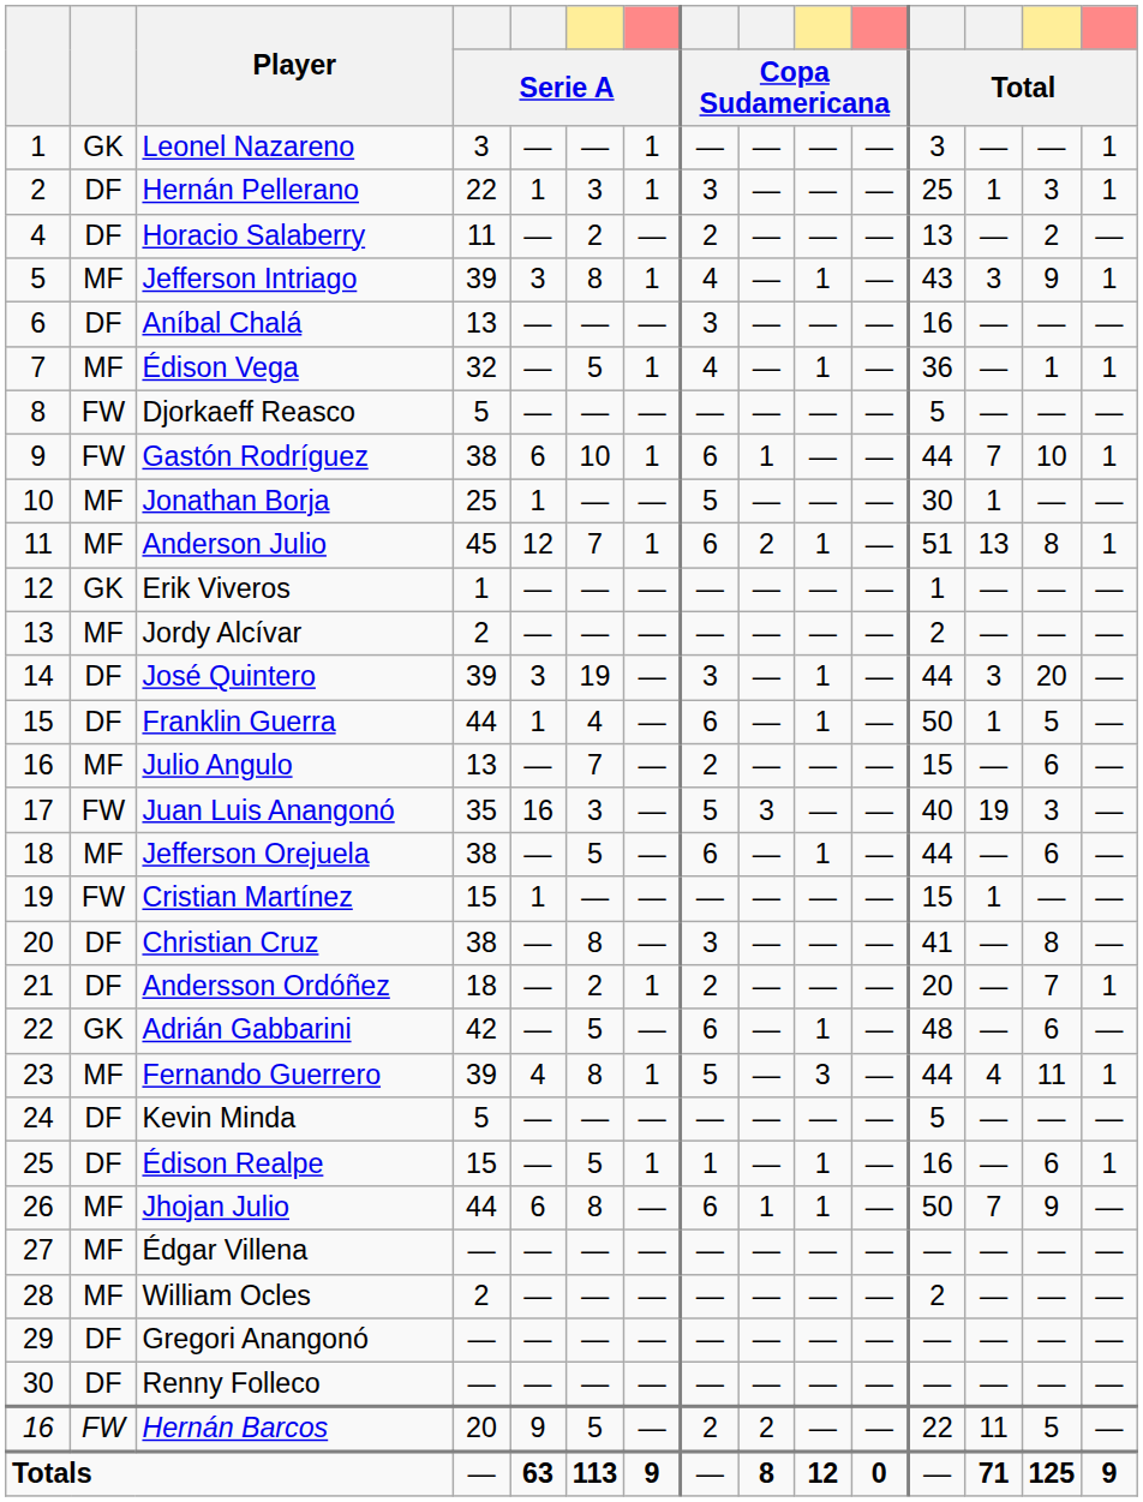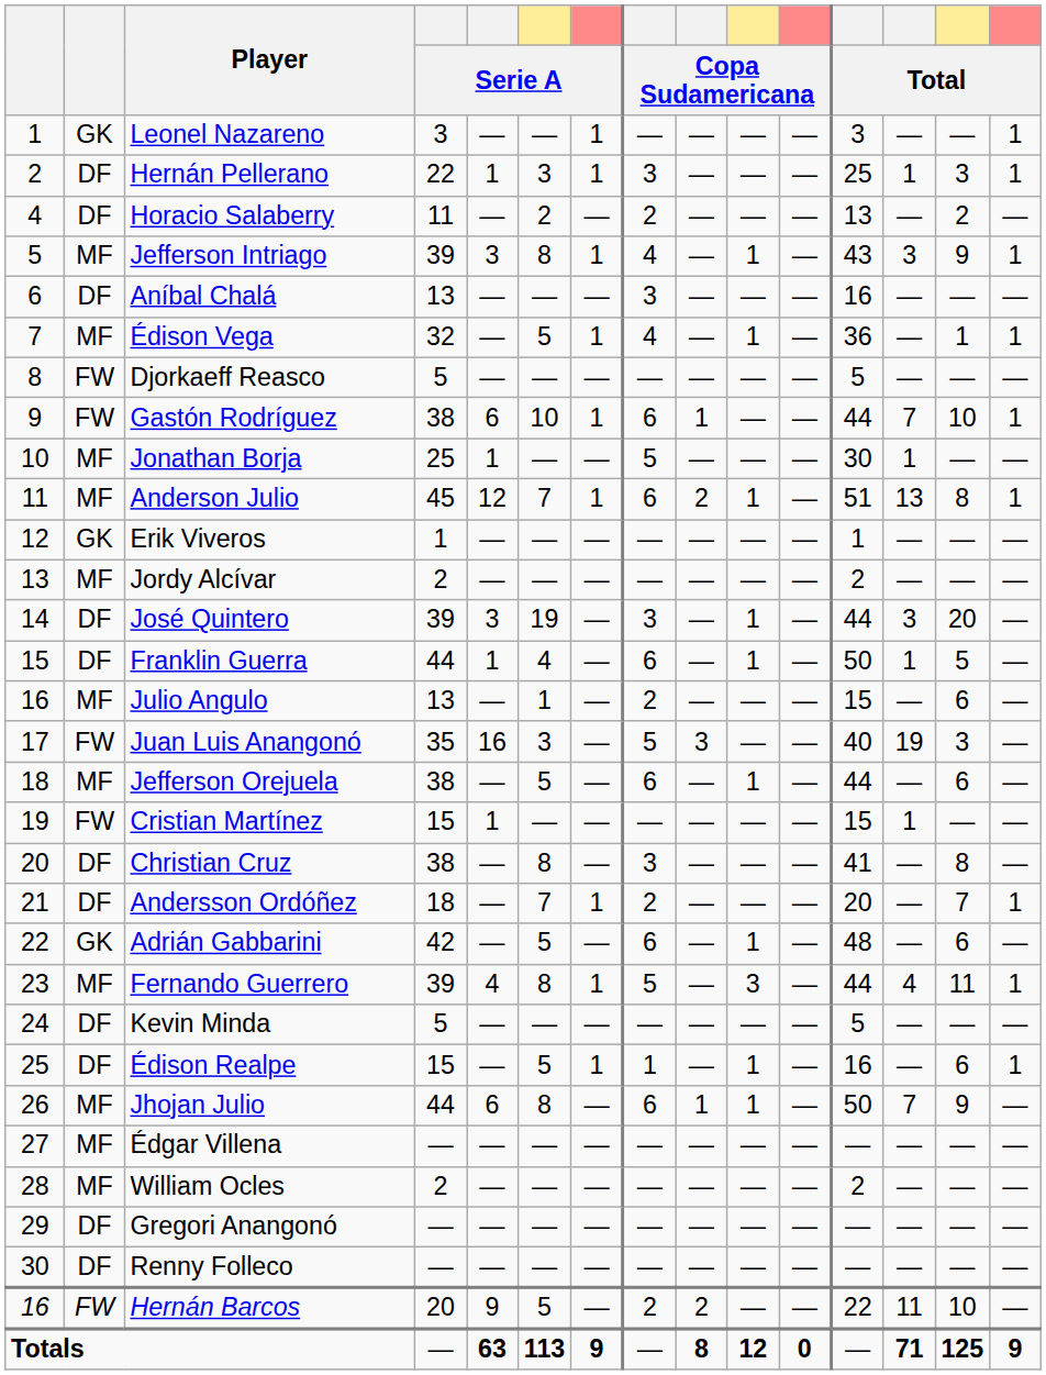Julio Angulo | column 6: 7 -> 1
Andersson Ordóñez | column 6: 2 -> 7
Hernán Barcos | column 14: 5 -> 10
